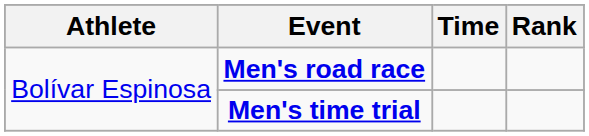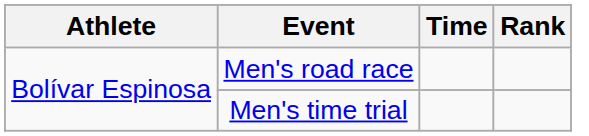Men's road race | Event: bold -> normal
Men's time trial | Event: bold -> normal
